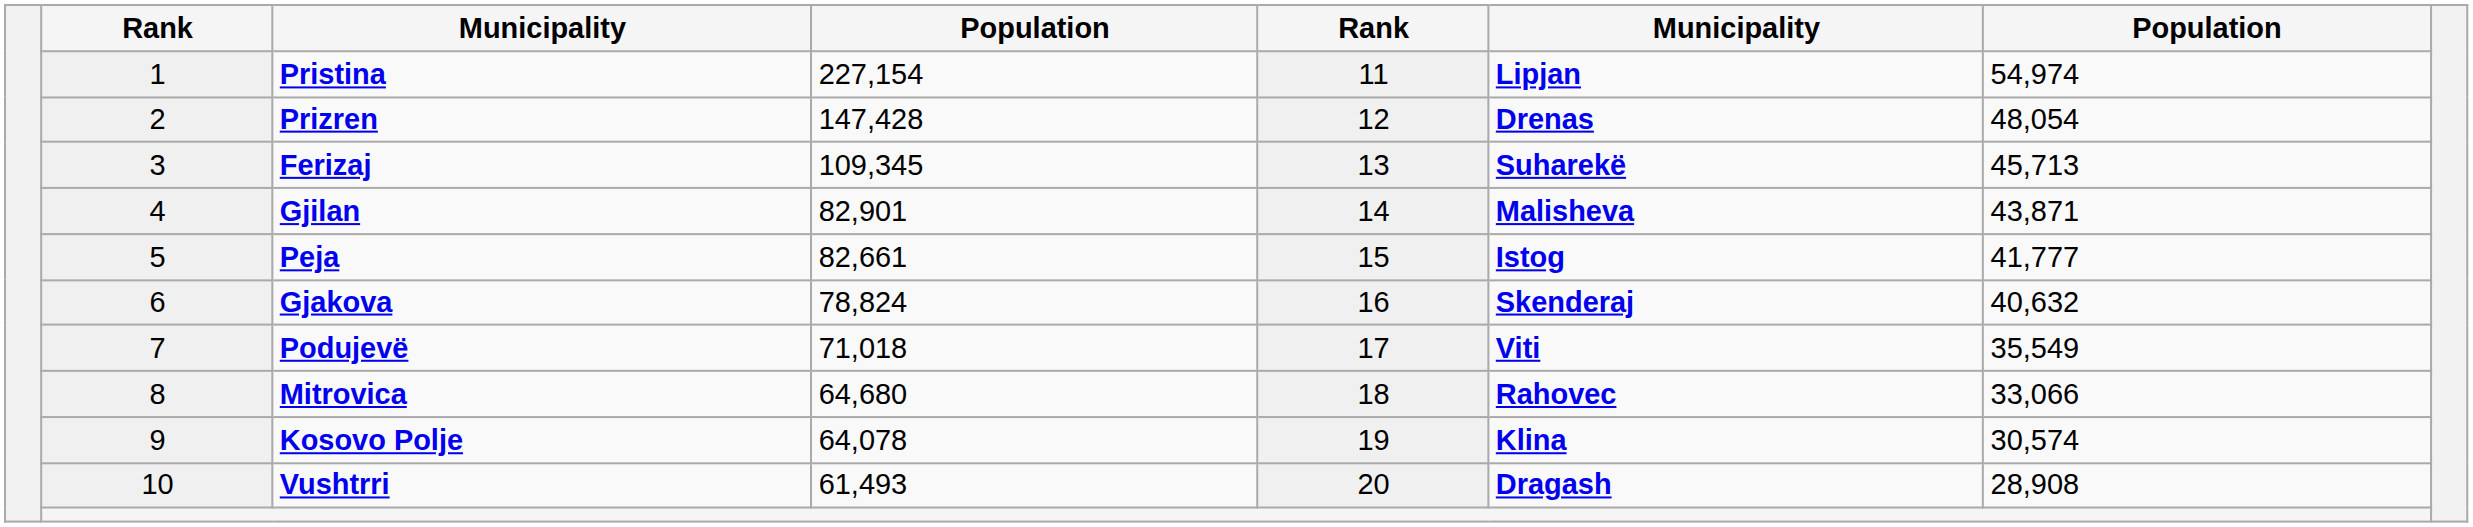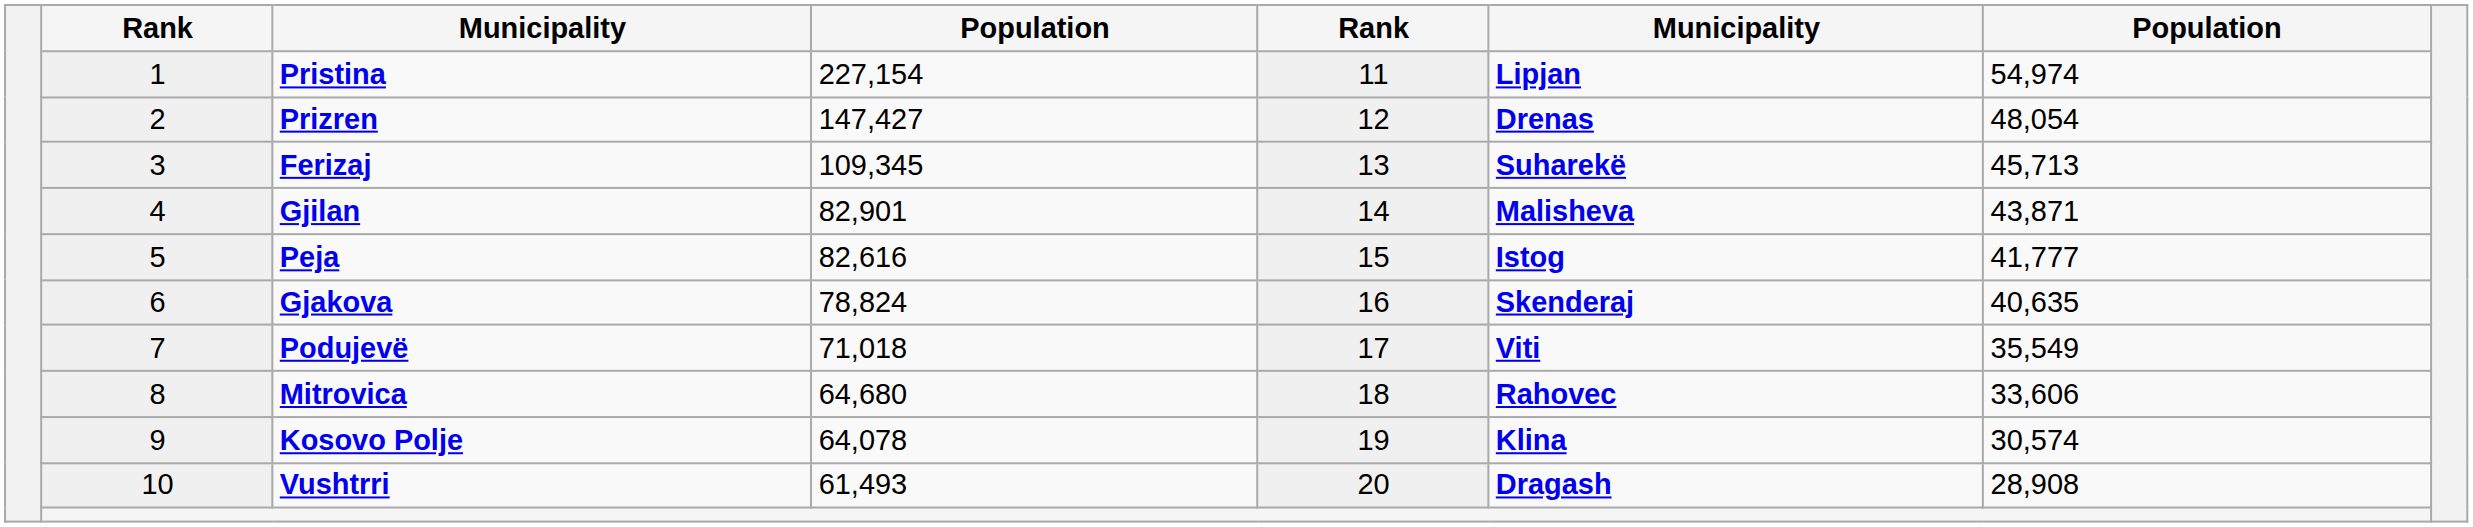Prizren | column 4: 147,428 -> 147,427
Peja | column 4: 82,661 -> 82,616
Gjakova | column 7: 40,632 -> 40,635
Mitrovica | column 7: 33,066 -> 33,606
